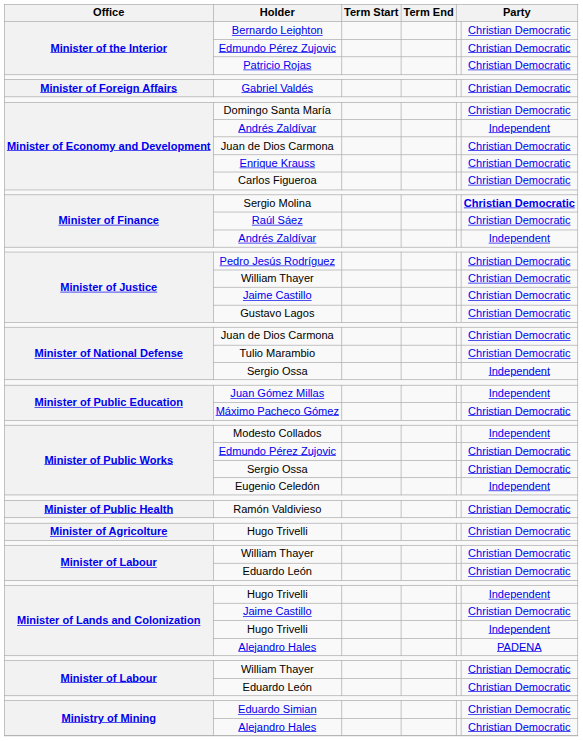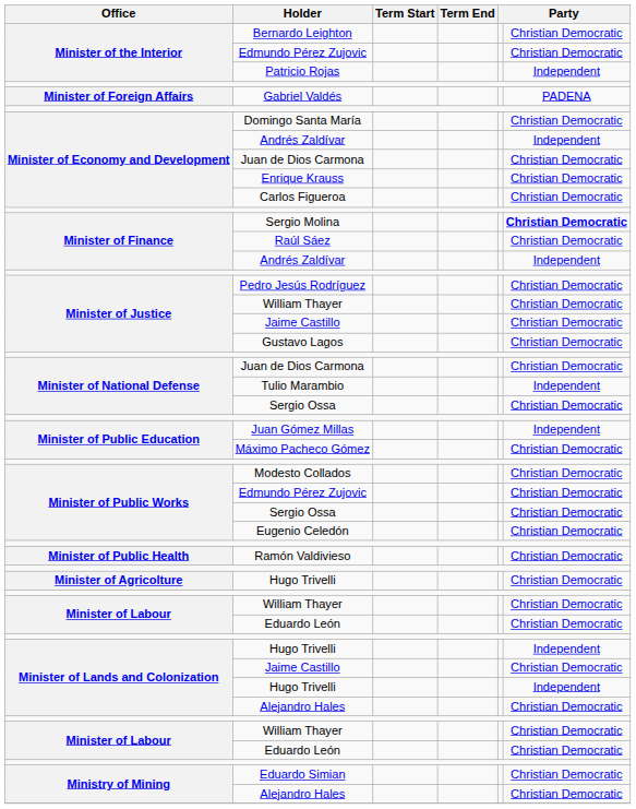Patricio Rojas | column 6: Christian Democratic -> Independent
Gabriel Valdés | column 6: Christian Democratic -> PADENA
Tulio Marambio | column 6: Christian Democratic -> Independent
Minister of National Defense / Sergio Ossa | column 6: Independent -> Christian Democratic
Modesto Collados | column 6: Independent -> Christian Democratic
Eugenio Celedón | column 6: Independent -> Christian Democratic
Minister of Lands and Colonization / Alejandro Hales | column 6: PADENA -> Christian Democratic
